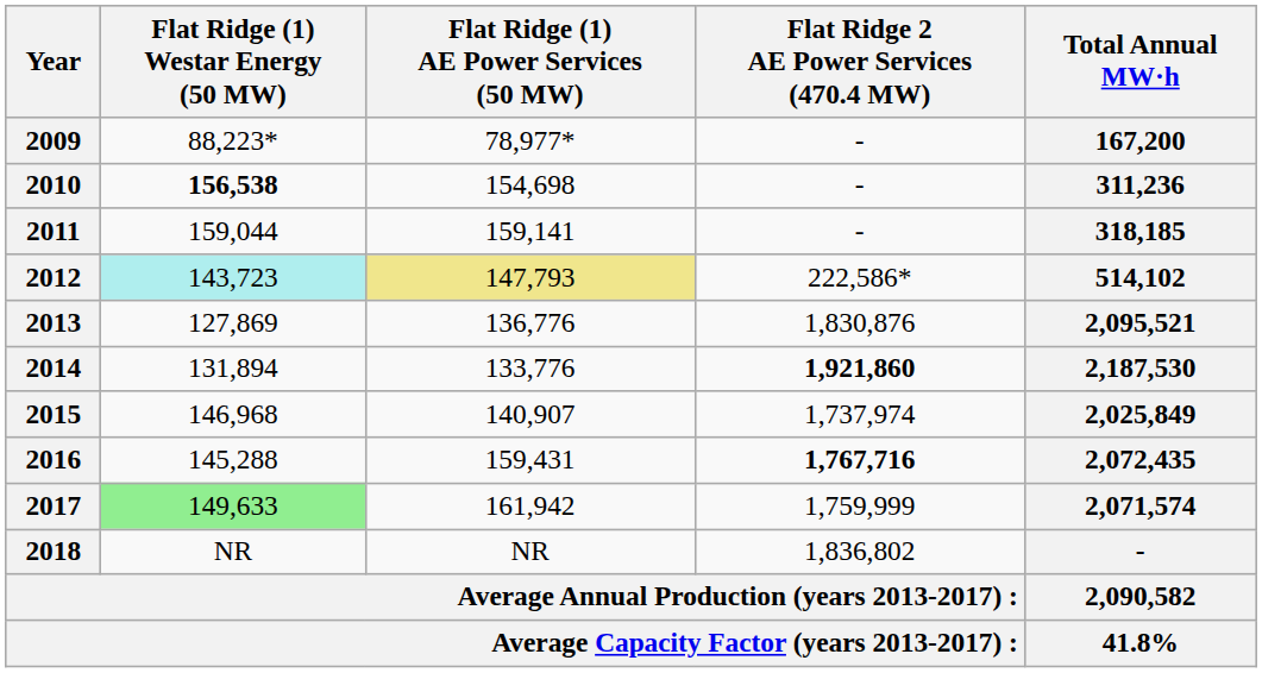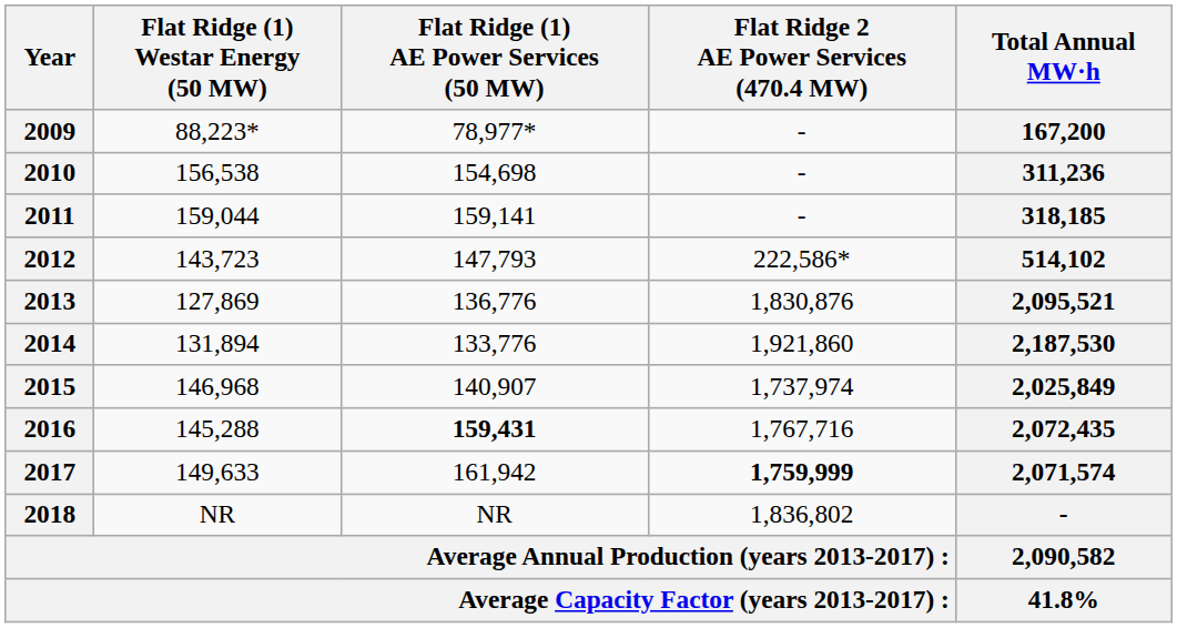2010 | Flat Ridge (1) Westar Energy (50 MW): bold -> normal
2012 | Flat Ridge (1) Westar Energy (50 MW): paleturquoise background -> no background
2012 | Flat Ridge (1) AE Power Services (50 MW): khaki background -> no background
2014 | Flat Ridge 2 AE Power Services (470.4 MW): bold -> normal
2016 | Flat Ridge (1) AE Power Services (50 MW): normal -> bold
2016 | Flat Ridge 2 AE Power Services (470.4 MW): bold -> normal
2017 | Flat Ridge (1) Westar Energy (50 MW): lightgreen background -> no background
2017 | Flat Ridge 2 AE Power Services (470.4 MW): normal -> bold
